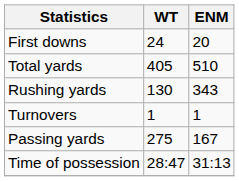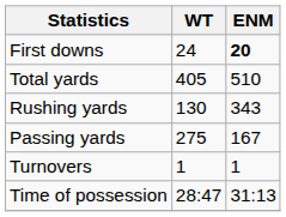First downs | ENM: normal -> bold
rows swapped: Passing yards <-> Turnovers
